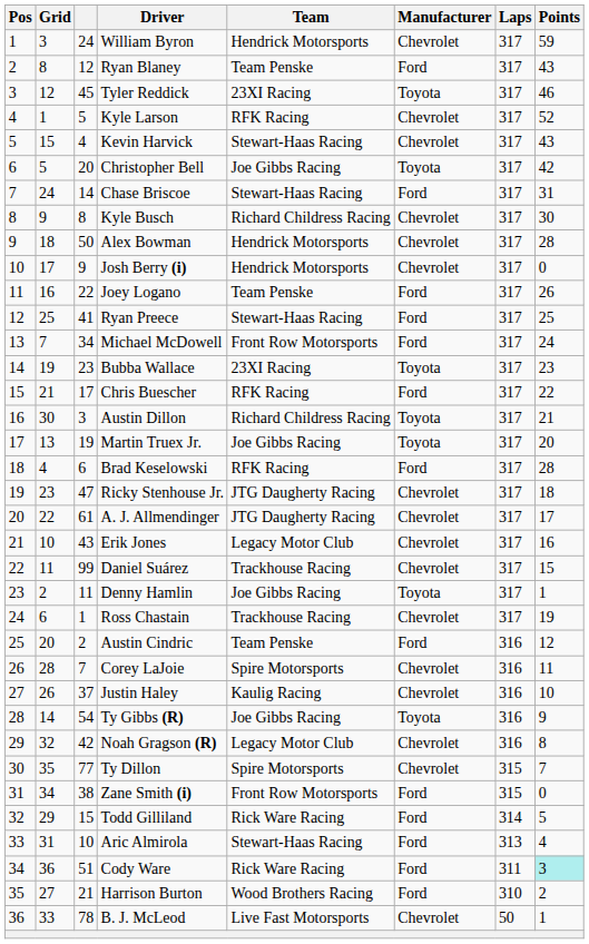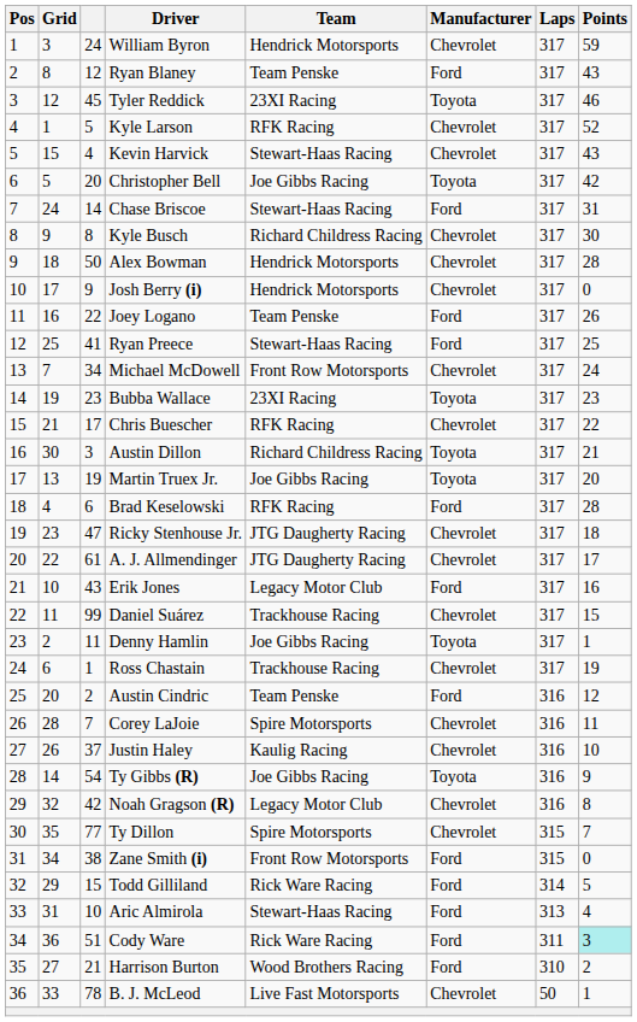Michael McDowell | Manufacturer: Ford -> Chevrolet
Chris Buescher | Manufacturer: Ford -> Chevrolet
Erik Jones | Manufacturer: Chevrolet -> Ford
